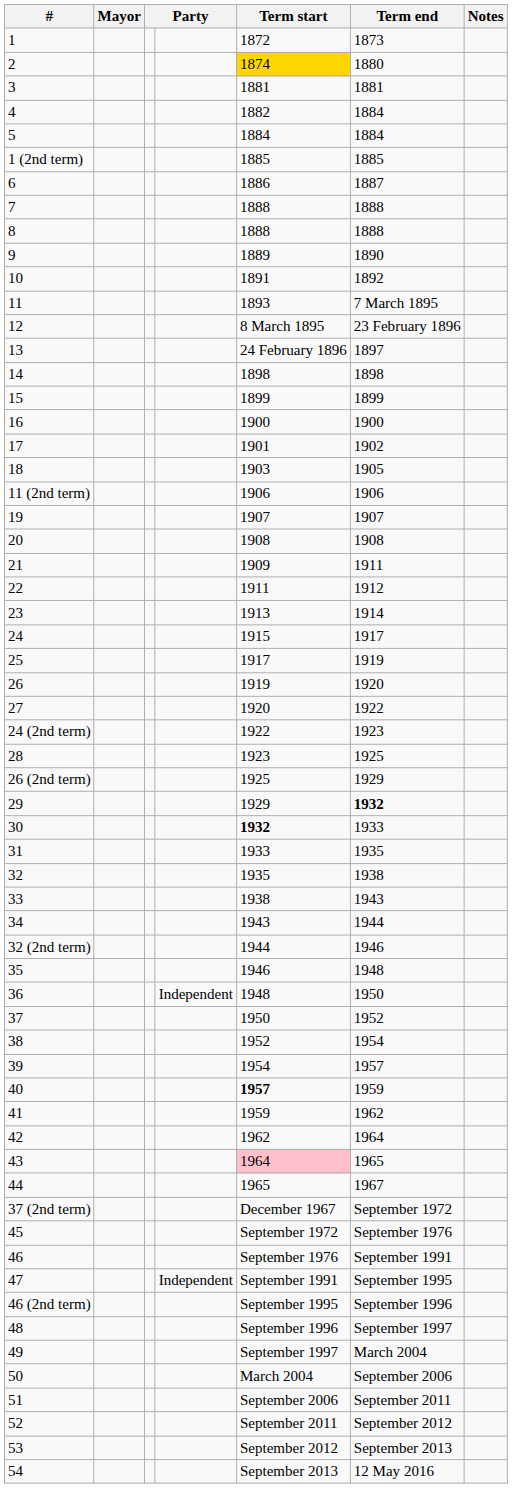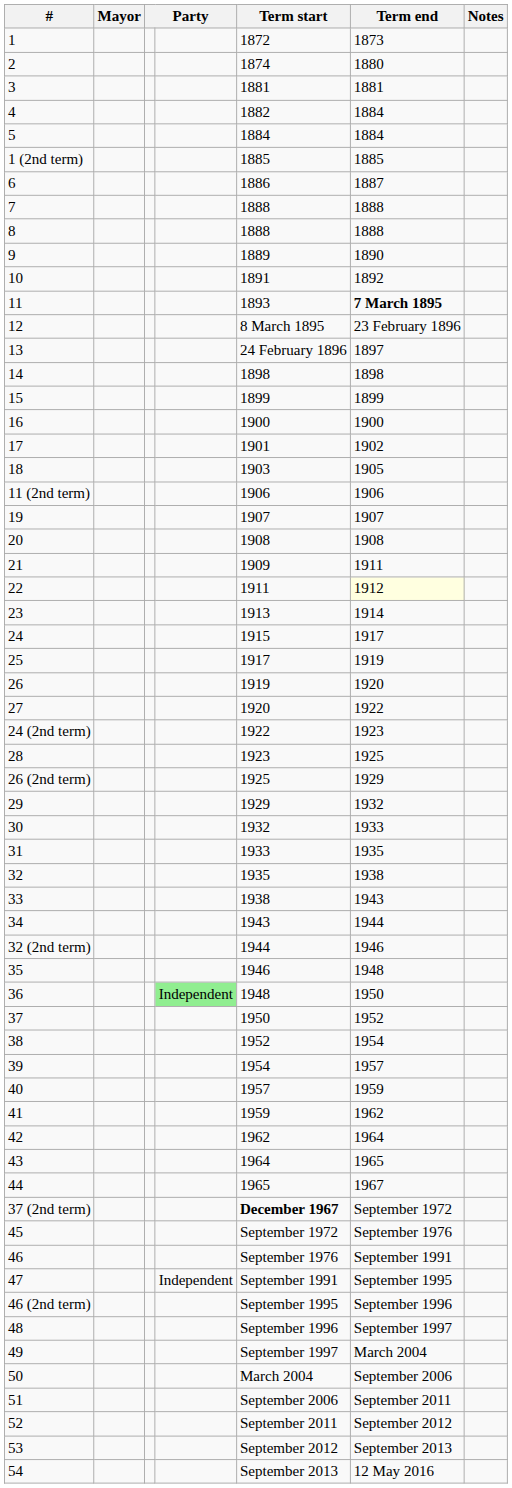2 | Term start: gold background -> no background
11 | Term end: normal -> bold
22 | Term end: no background -> lightyellow background
29 | Term end: bold -> normal
30 | Term start: bold -> normal
36 | column 4: no background -> lightgreen background
40 | Term start: bold -> normal
43 | Term start: pink background -> no background
37 (2nd term) | Term start: normal -> bold
